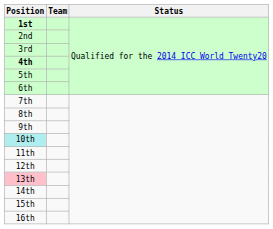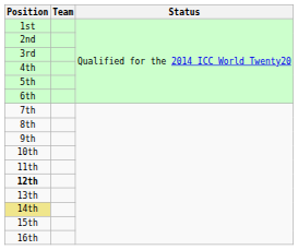1st | Position: bold -> normal
4th | Position: bold -> normal
10th | Position: paleturquoise background -> no background
12th | Position: normal -> bold
13th | Position: pink background -> no background
14th | Position: no background -> khaki background
